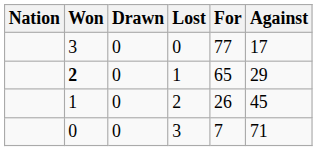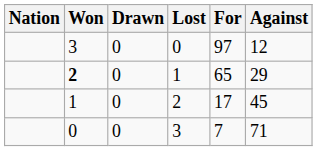row 2 | For: 77 -> 97
row 2 | Against: 17 -> 12
row 4 | For: 26 -> 17
